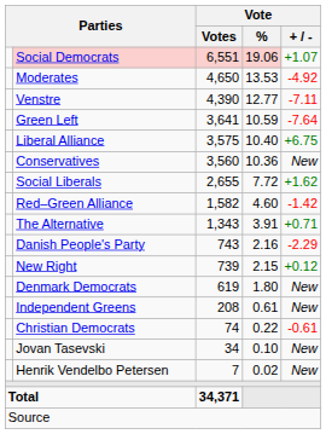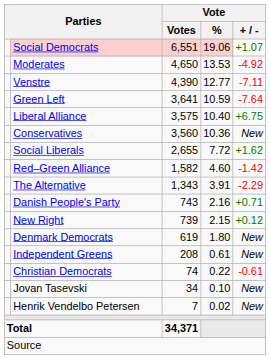The Alternative | Vote / + / -: +0.71 -> -2.29
Danish People's Party | Vote / + / -: -2.29 -> +0.71
